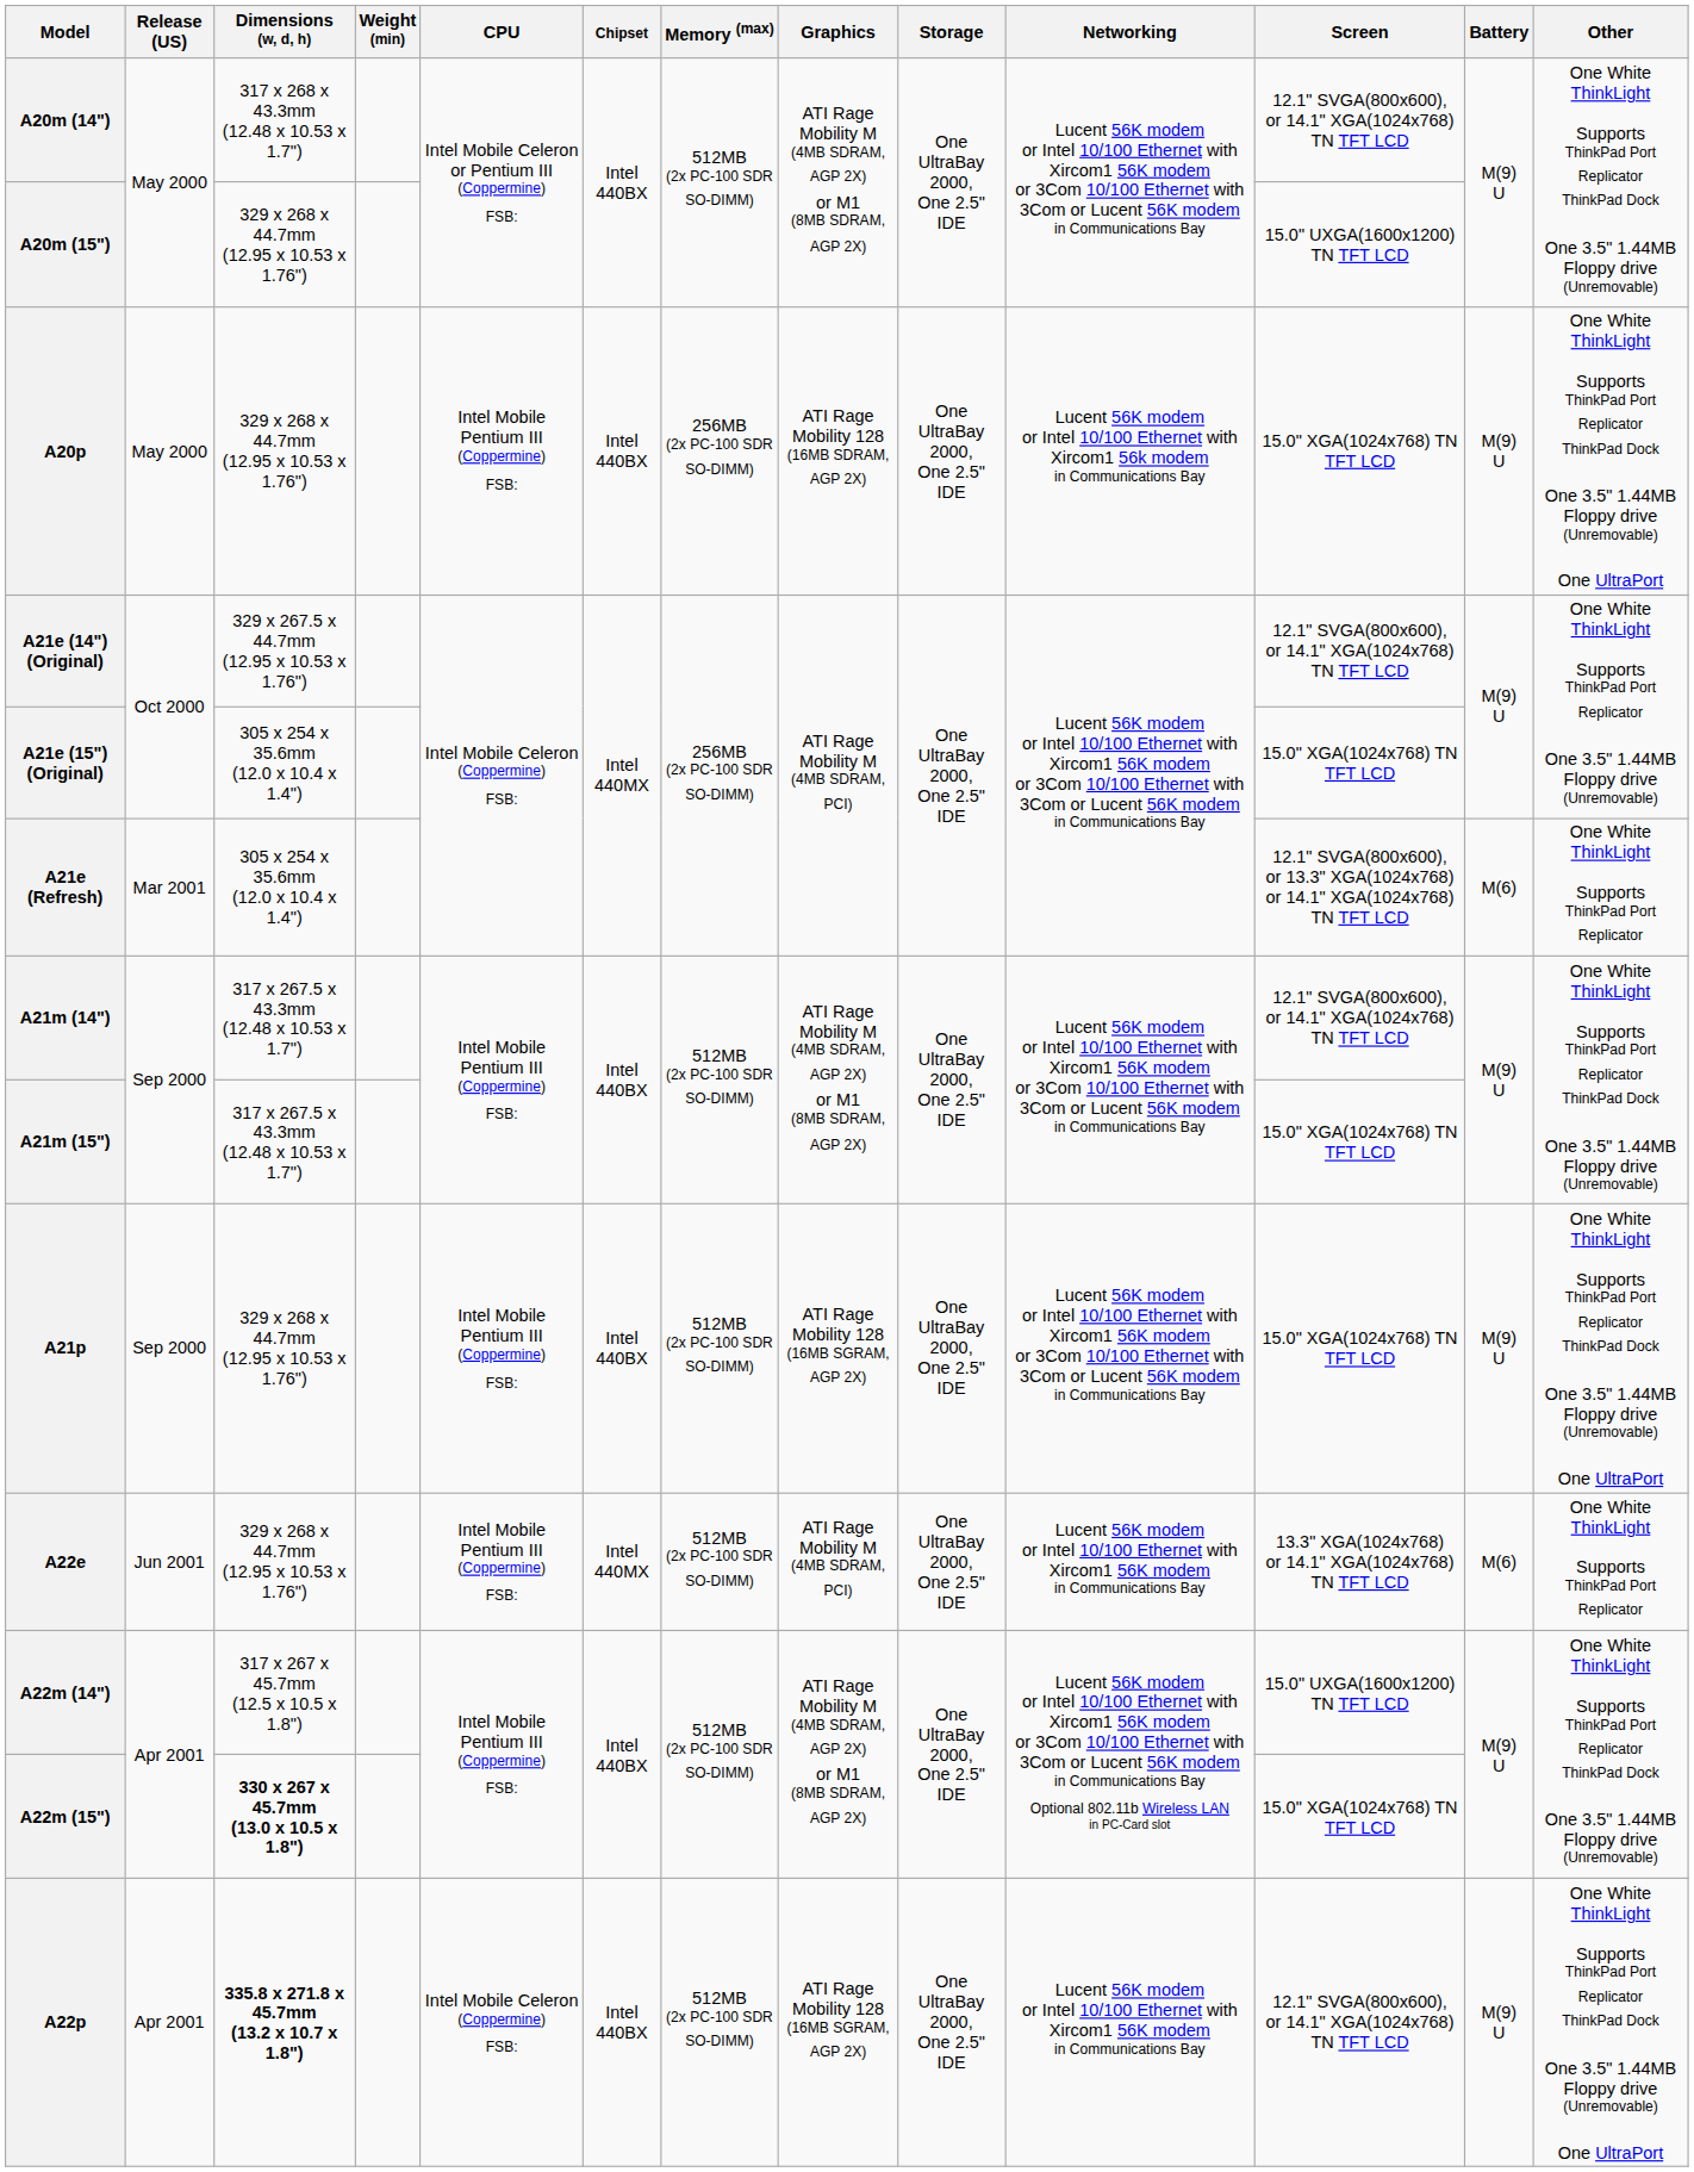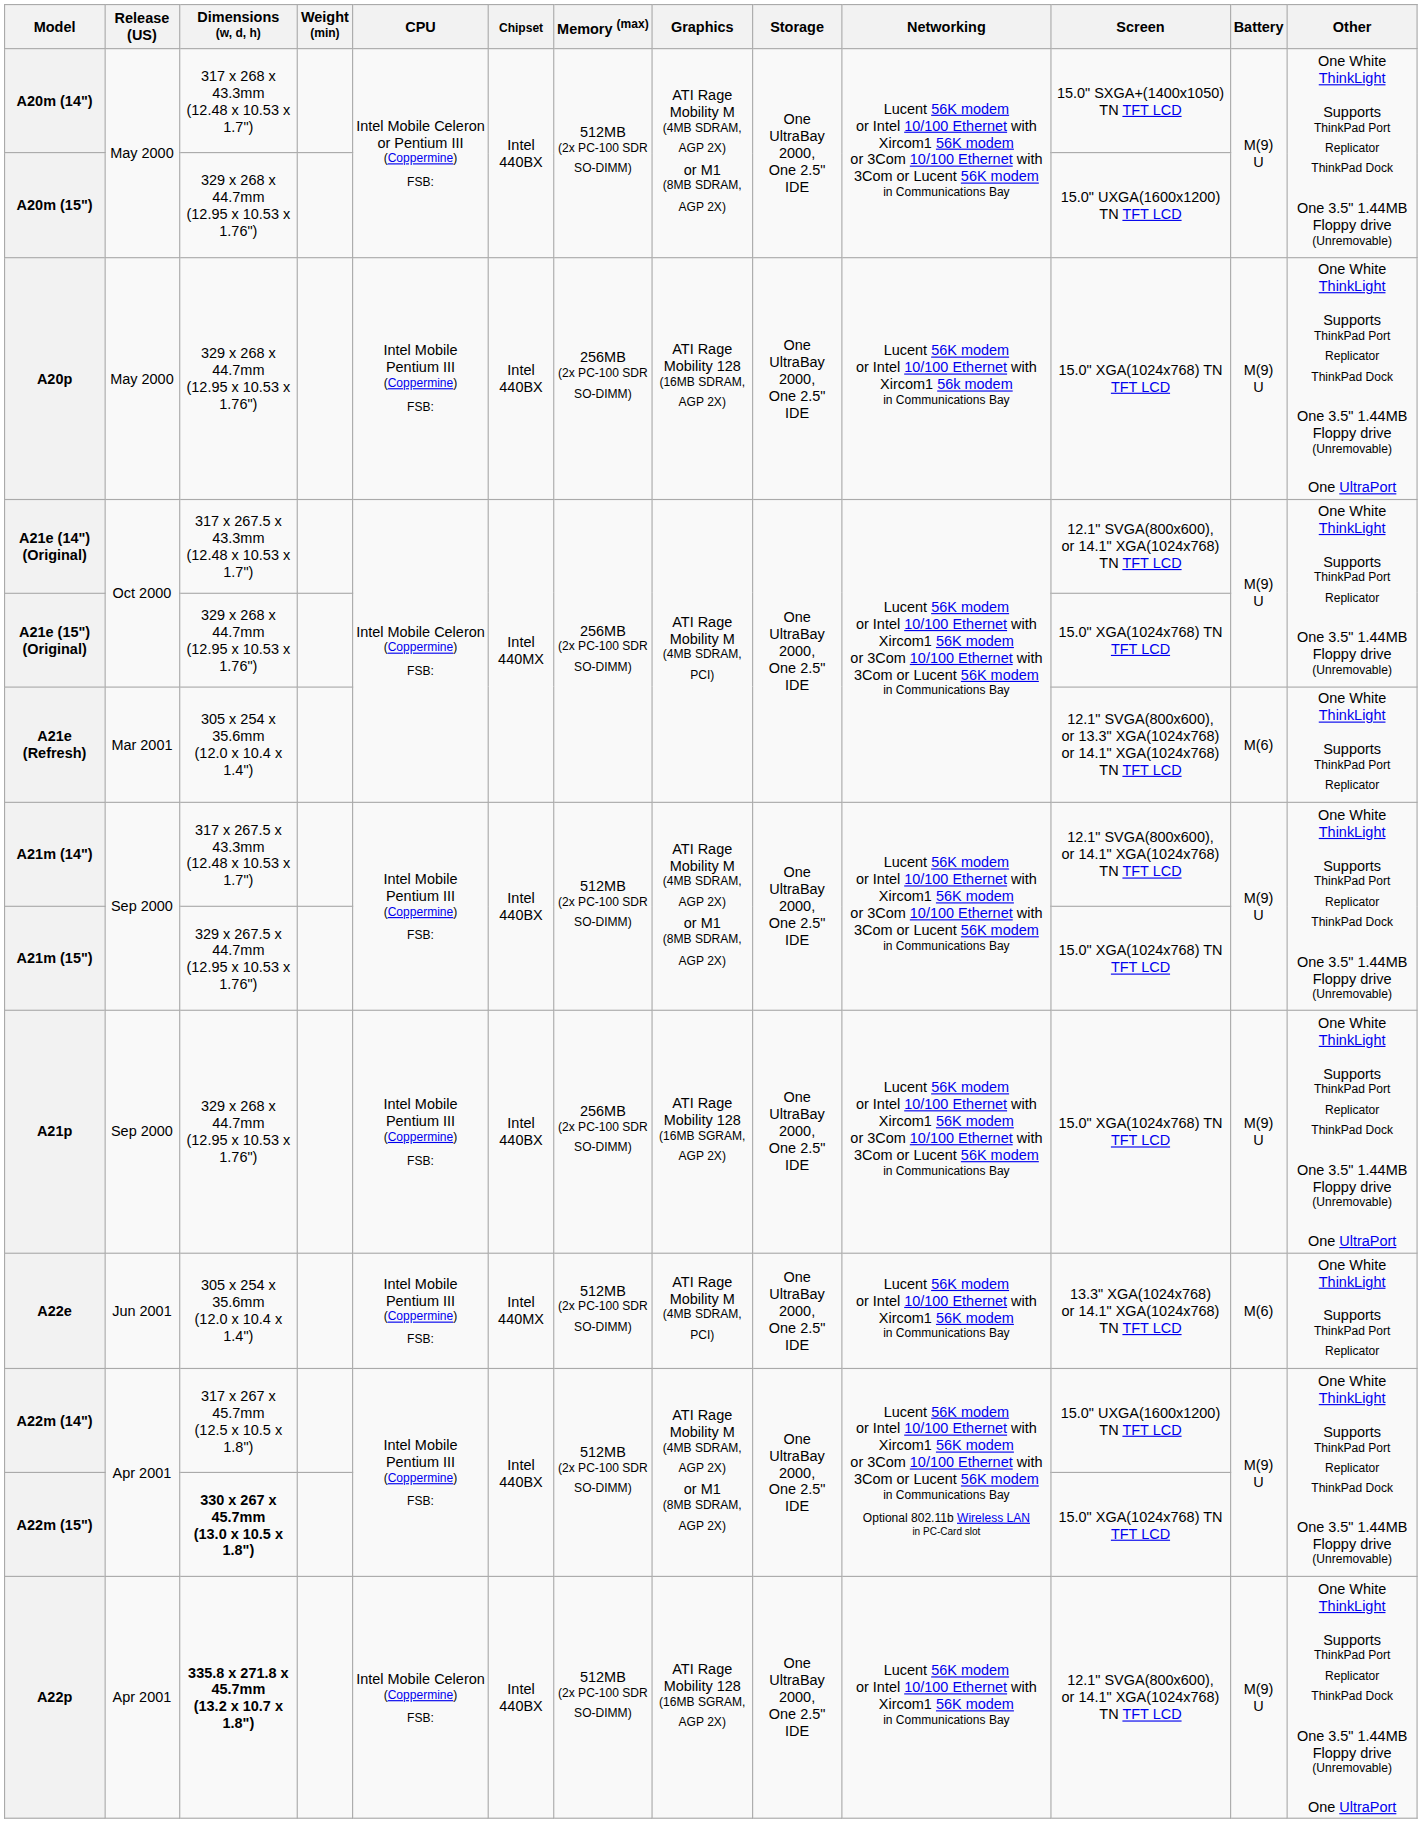A20m (14") | Screen: 12.1" SVGA(800x600), or 14.1" XGA(1024x768) TN TFT LCD -> 15.0" SXGA+(1400x1050) TN TFT LCD
A21e (14") (Original) | Dimensions (w, d, h): 329 x 267.5 x 44.7mm (12.95 x 10.53 x 1.76") -> 317 x 267.5 x 43.3mm (12.48 x 10.53 x 1.7")
A21e (15") (Original) | Dimensions (w, d, h): 305 x 254 x 35.6mm (12.0 x 10.4 x 1.4") -> 329 x 268 x 44.7mm (12.95 x 10.53 x 1.76")
A21m (15") | Dimensions (w, d, h): 317 x 267.5 x 43.3mm (12.48 x 10.53 x 1.7") -> 329 x 267.5 x 44.7mm (12.95 x 10.53 x 1.76")
A21p | Memory (max): 512MB (2x PC-100 SDR SO-DIMM) -> 256MB (2x PC-100 SDR SO-DIMM)
A22e | Dimensions (w, d, h): 329 x 268 x 44.7mm (12.95 x 10.53 x 1.76") -> 305 x 254 x 35.6mm (12.0 x 10.4 x 1.4")
